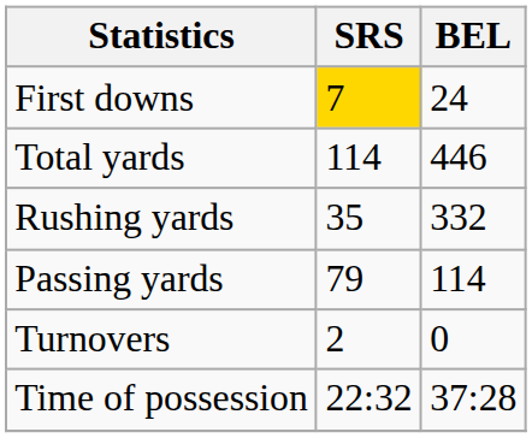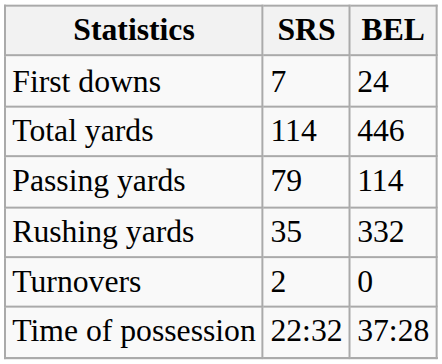First downs | SRS: gold background -> no background
rows swapped: Rushing yards <-> Passing yards
